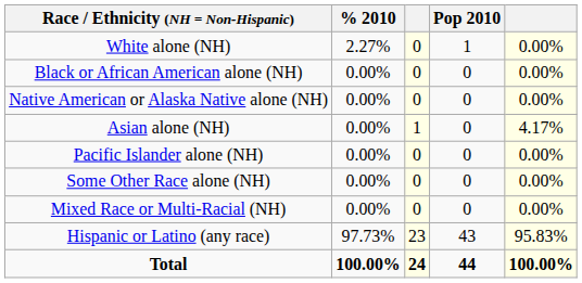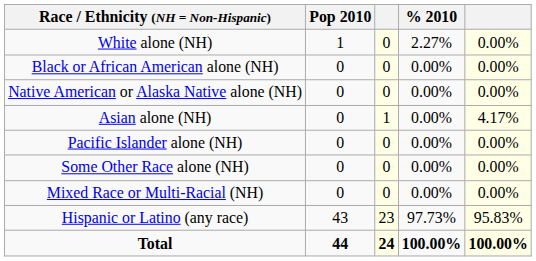columns swapped: Pop 2010 <-> % 2010
